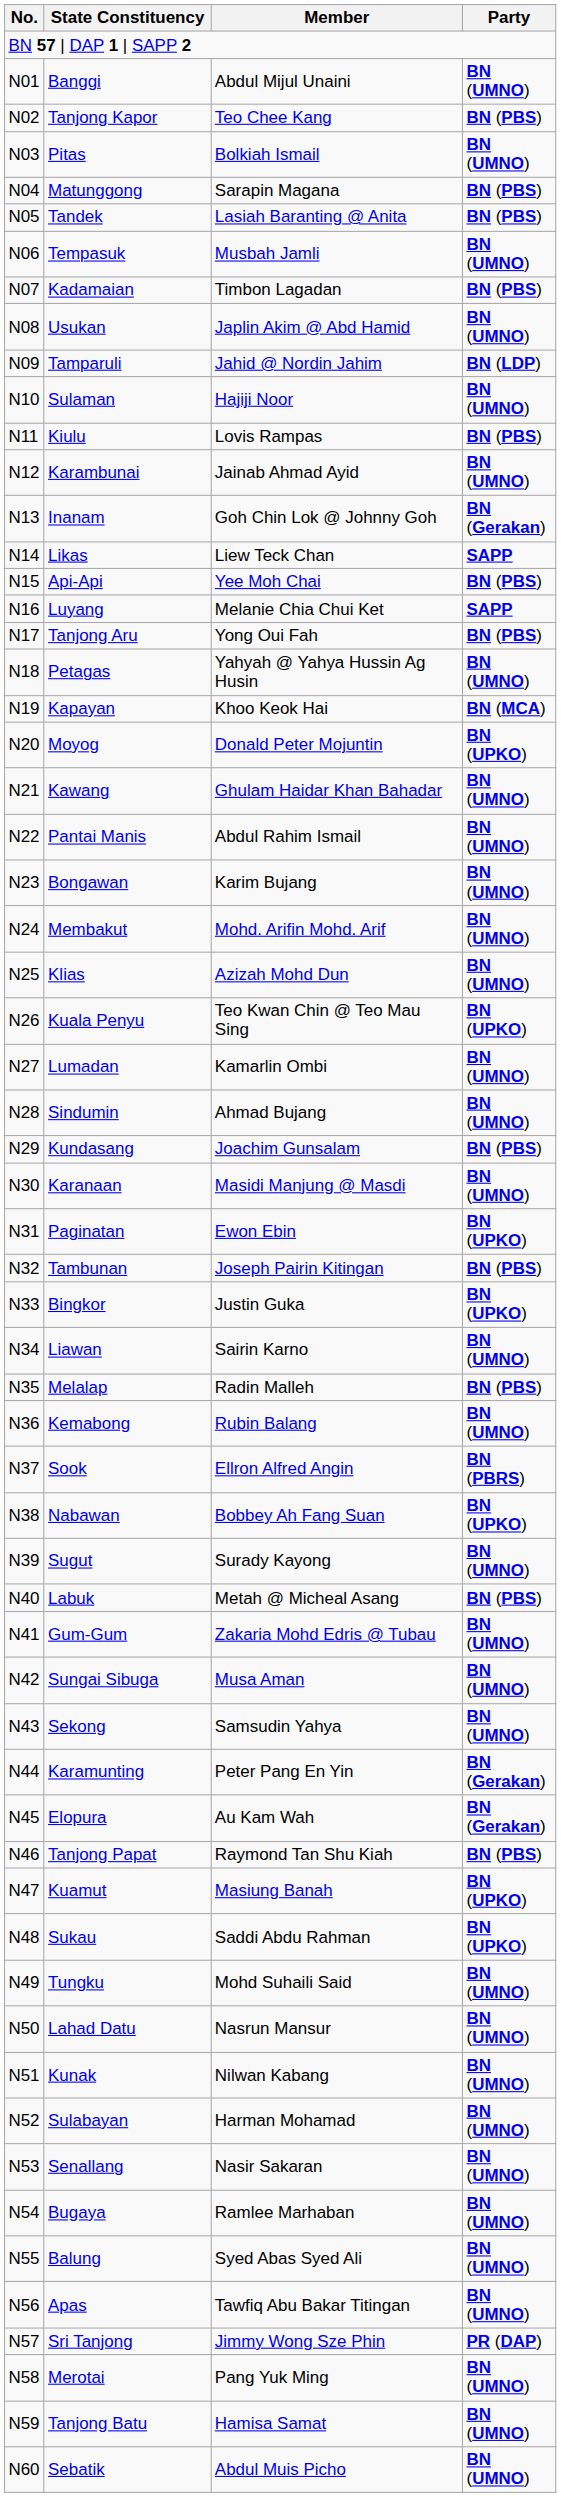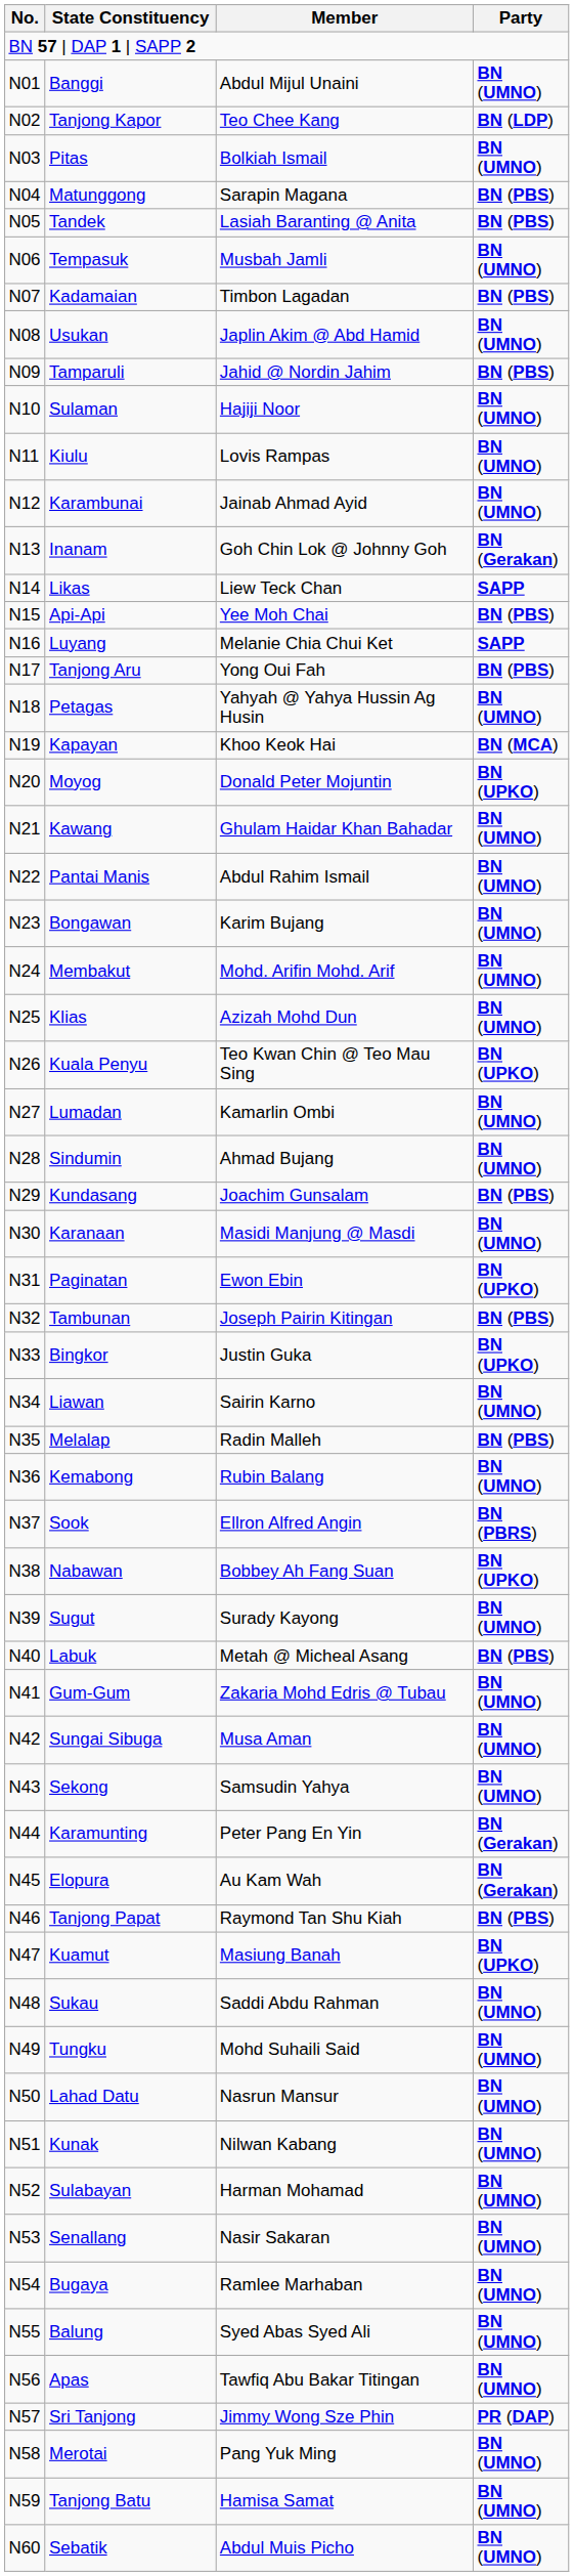Tanjong Kapor | Party: BN (PBS) -> BN (LDP)
Tamparuli | Party: BN (LDP) -> BN (PBS)
Kiulu | Party: BN (PBS) -> BN (UMNO)
Sukau | Party: BN (UPKO) -> BN (UMNO)
